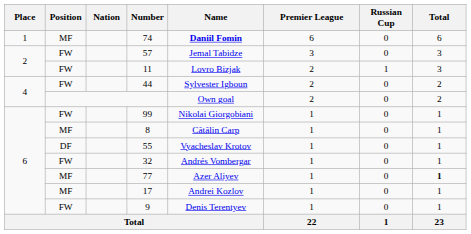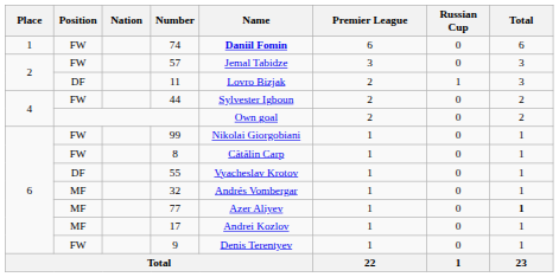74 | Position: MF -> FW
11 | Position: FW -> DF
8 | Position: MF -> FW
32 | Position: FW -> MF
